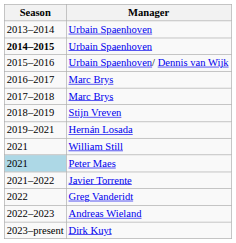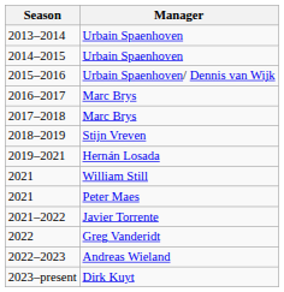row 3 | Season: bold -> normal
row 10 | Season: lightblue background -> no background
